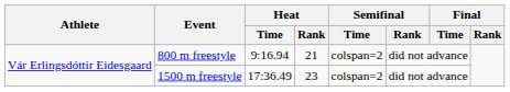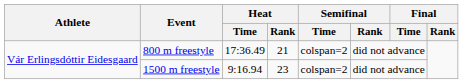800 m freestyle | Heat / Time: 9:16.94 -> 17:36.49
1500 m freestyle | Heat / Time: 17:36.49 -> 9:16.94
